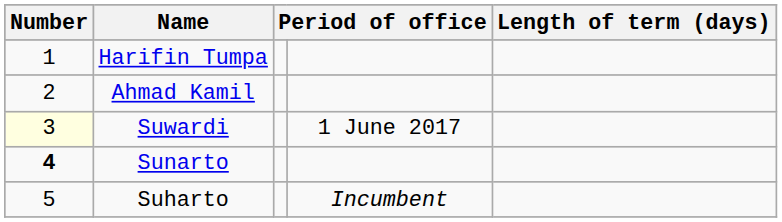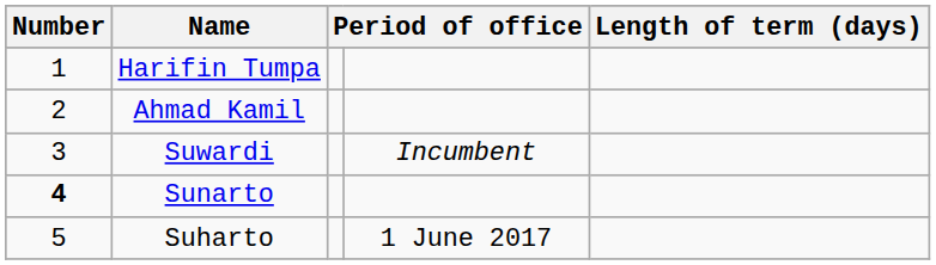Suwardi | Number: lightyellow background -> no background
Suwardi | column 4: 1 June 2017 -> Incumbent
Suharto | column 4: Incumbent -> 1 June 2017
